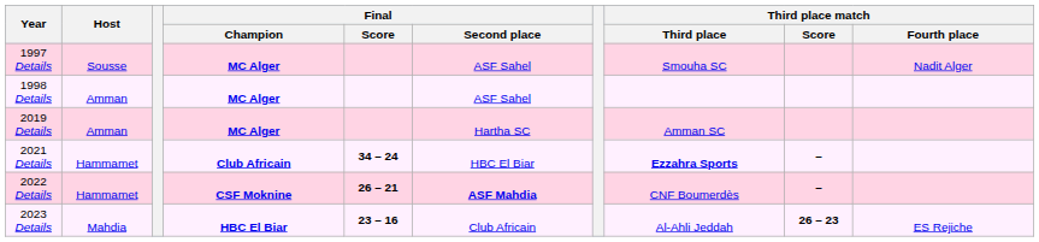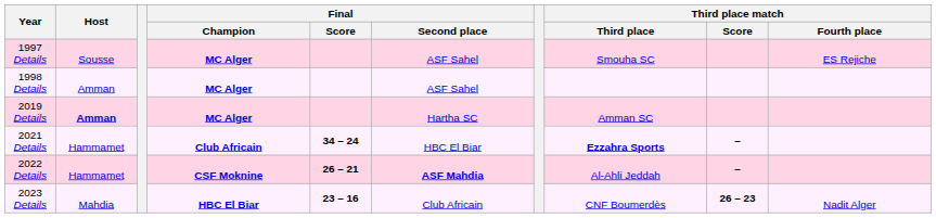1997 Details | Third place match / Fourth place: Nadit Alger -> ES Rejiche
2019 Details | Host: normal -> bold
2022 Details | Third place match / Third place: CNF Boumerdès -> Al-Ahli Jeddah
2023 Details | Third place match / Third place: Al-Ahli Jeddah -> CNF Boumerdès
2023 Details | Third place match / Fourth place: ES Rejiche -> Nadit Alger
